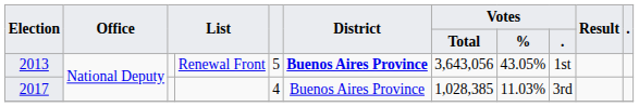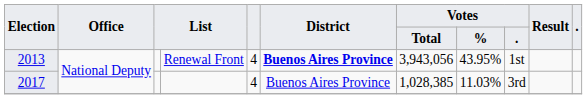Renewal Front | column 5: 5 -> 4
Renewal Front | Votes / Total: 3,643,056 -> 3,943,056
Renewal Front | Votes / %: 43.05% -> 43.95%
